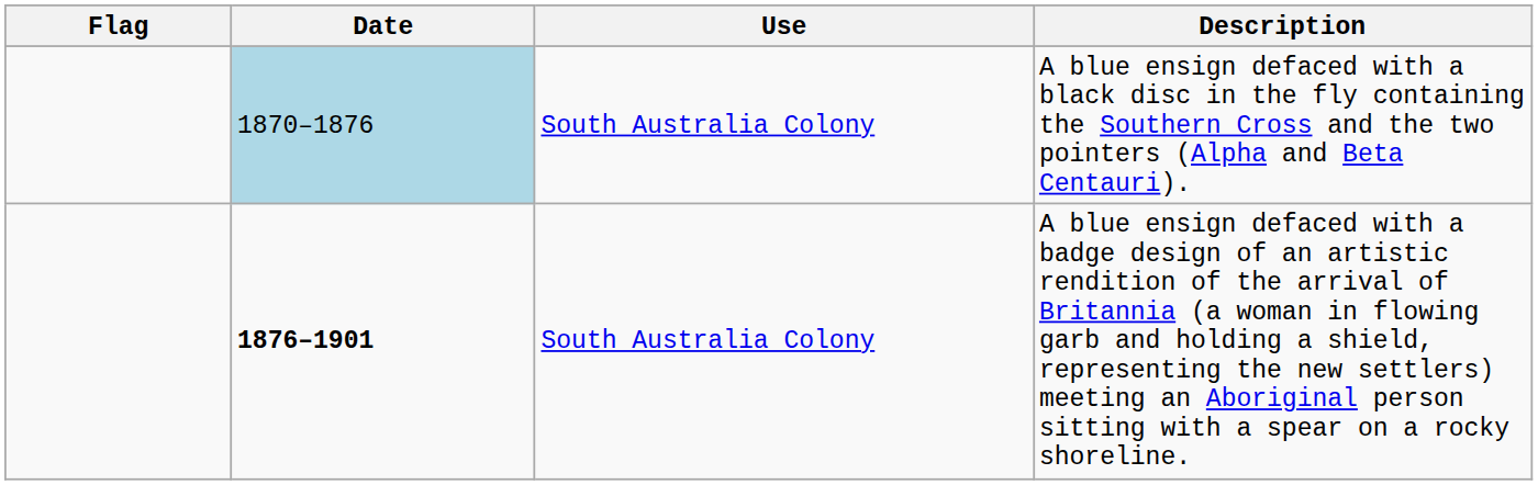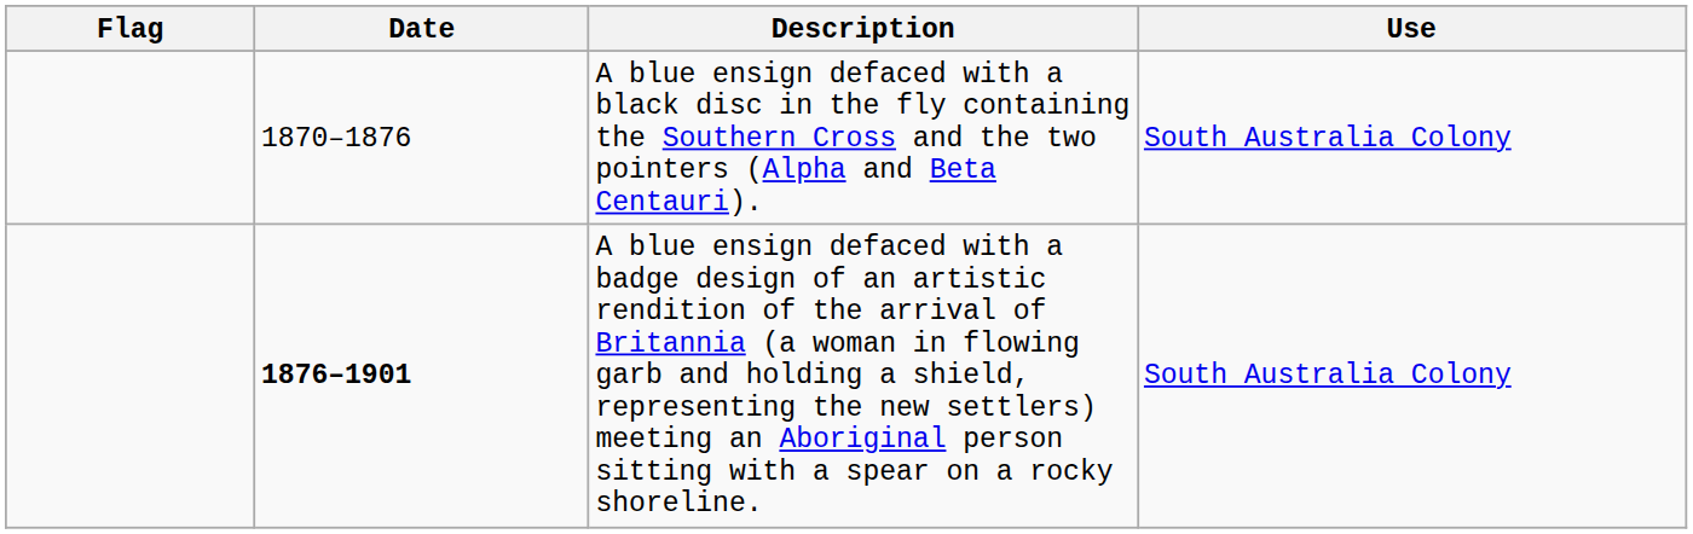columns swapped: Use <-> Description
row 2 | Date: lightblue background -> no background
